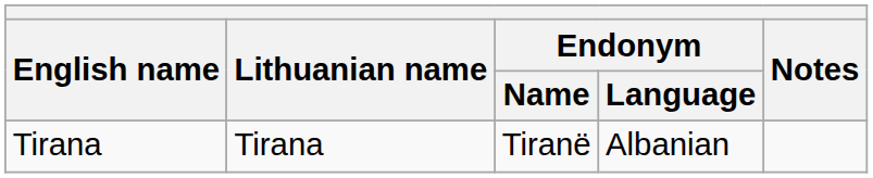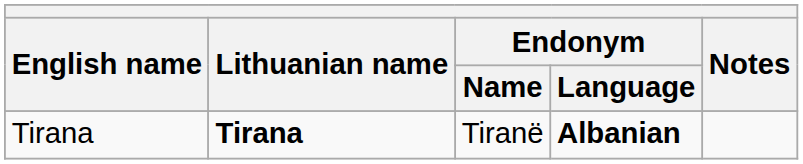row 4 | Lithuanian name: normal -> bold
row 4 | Endonym / Language: normal -> bold
